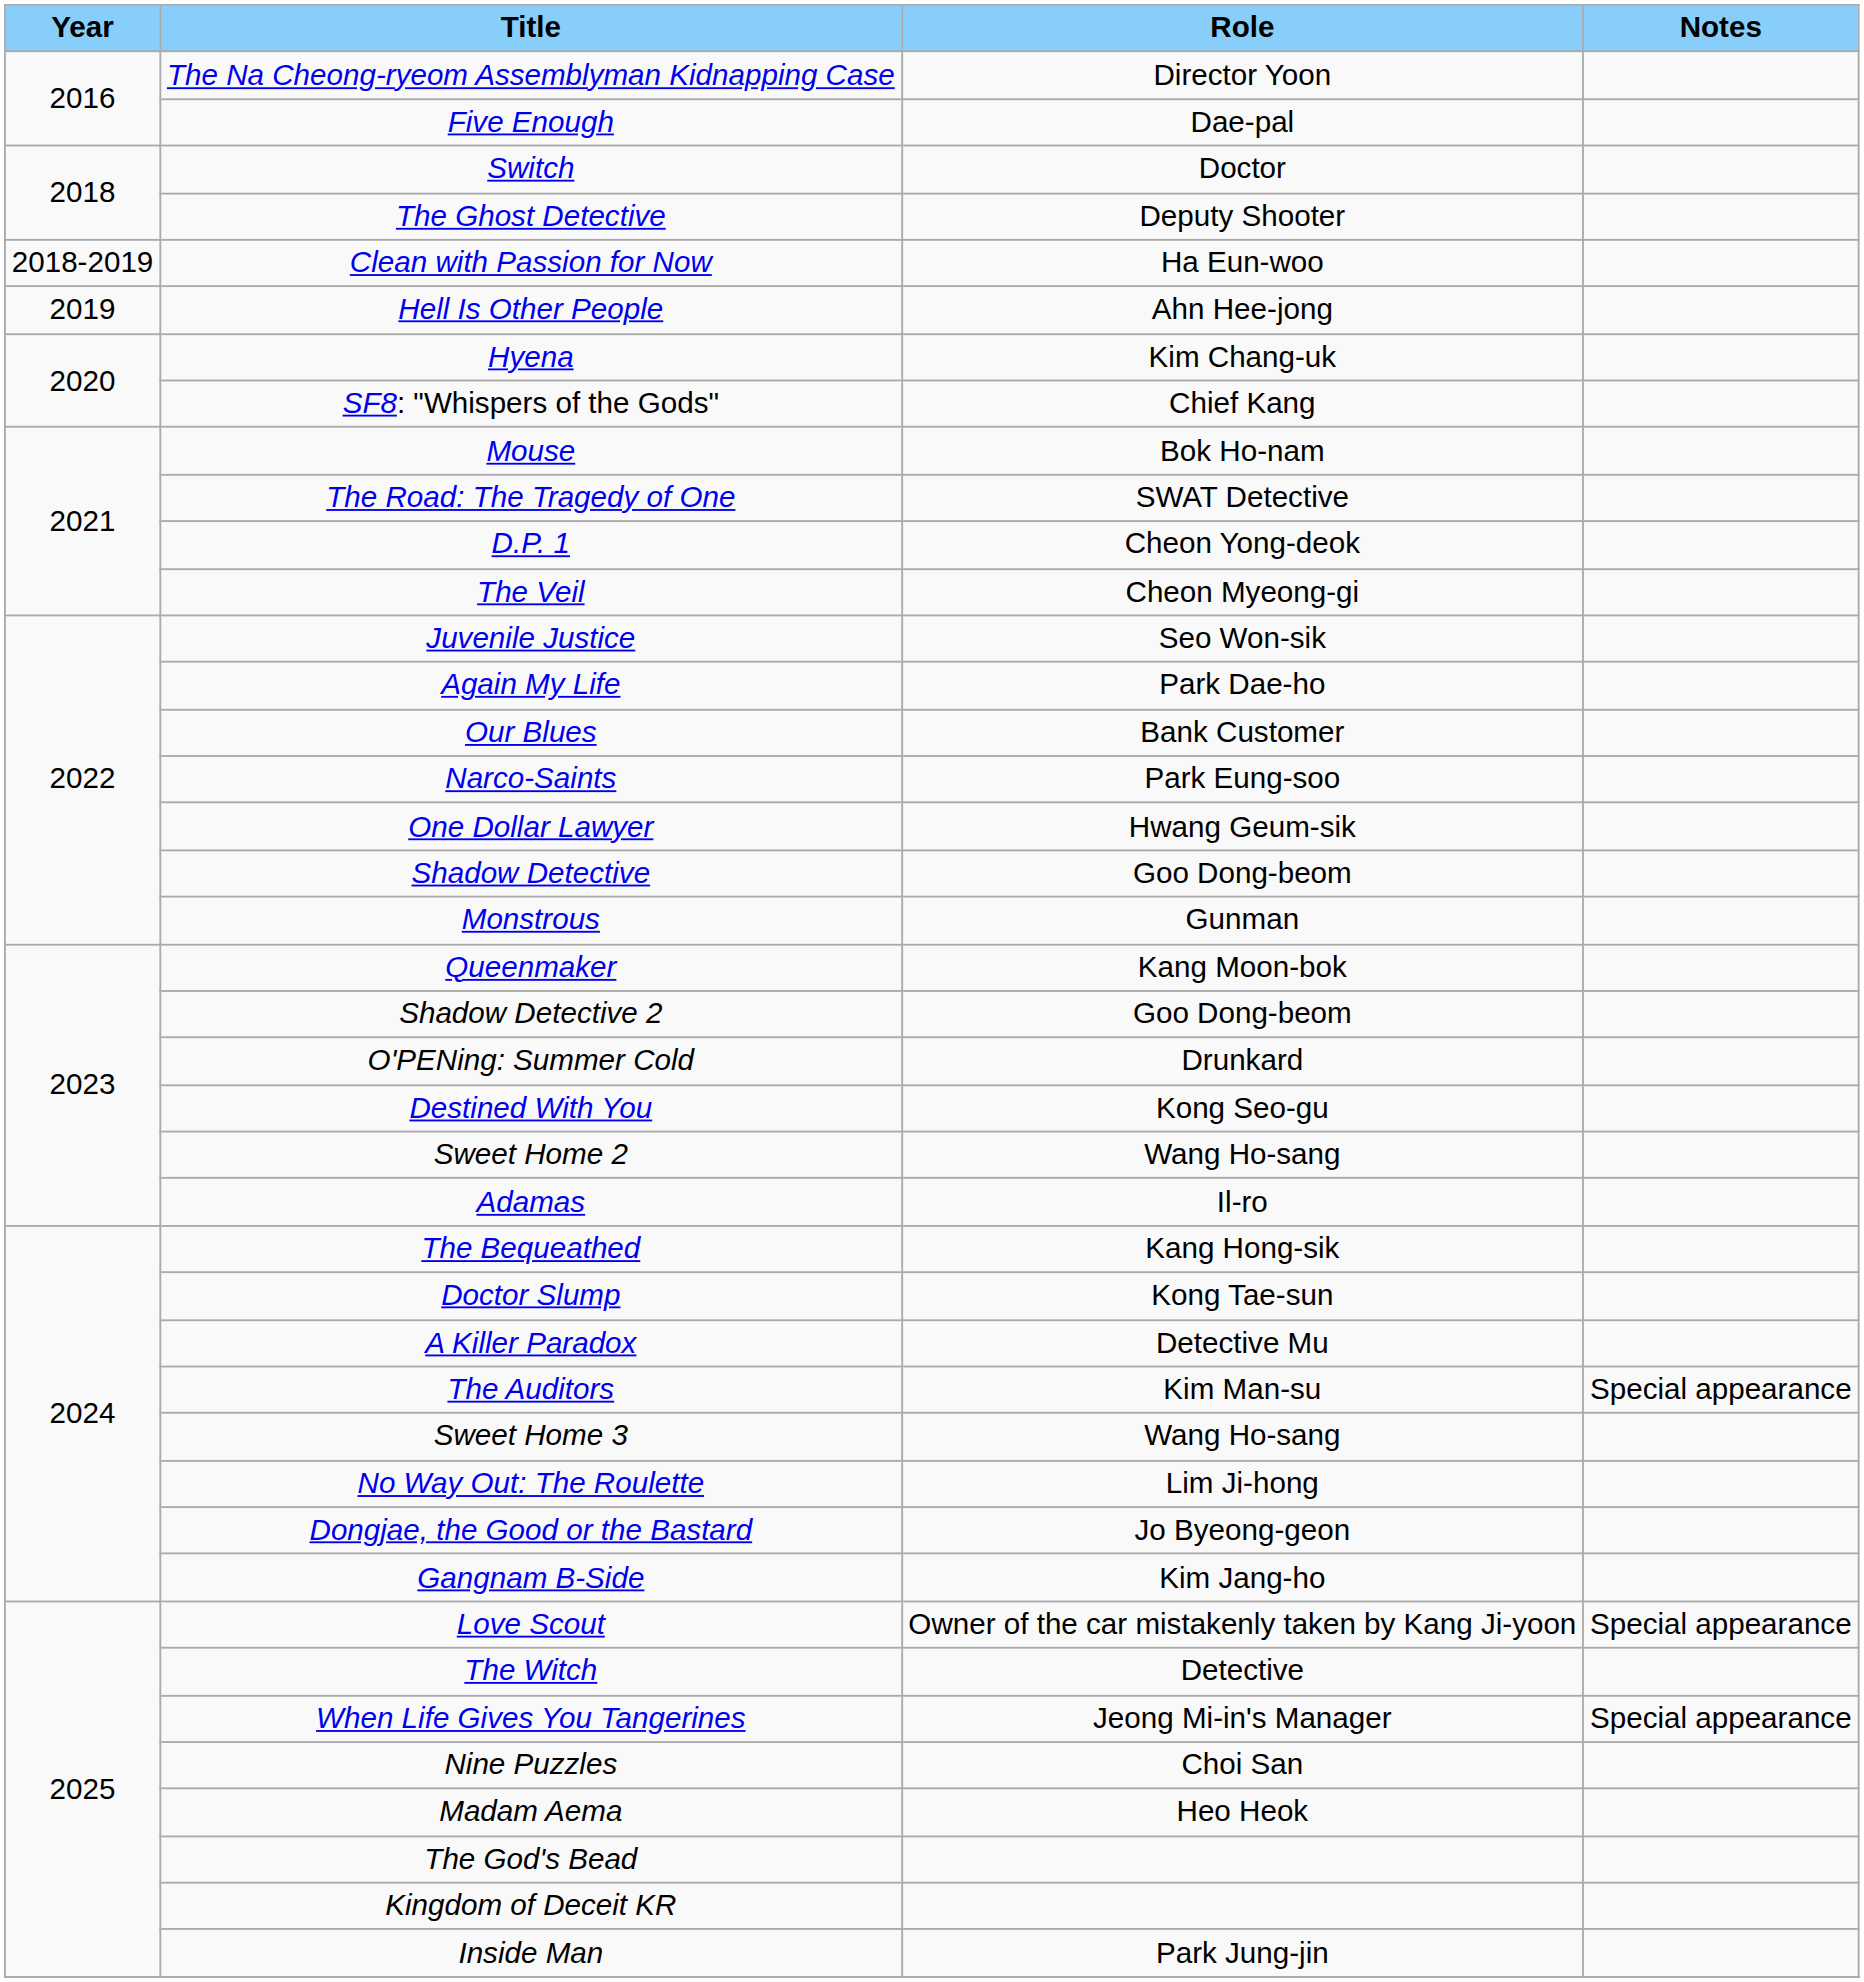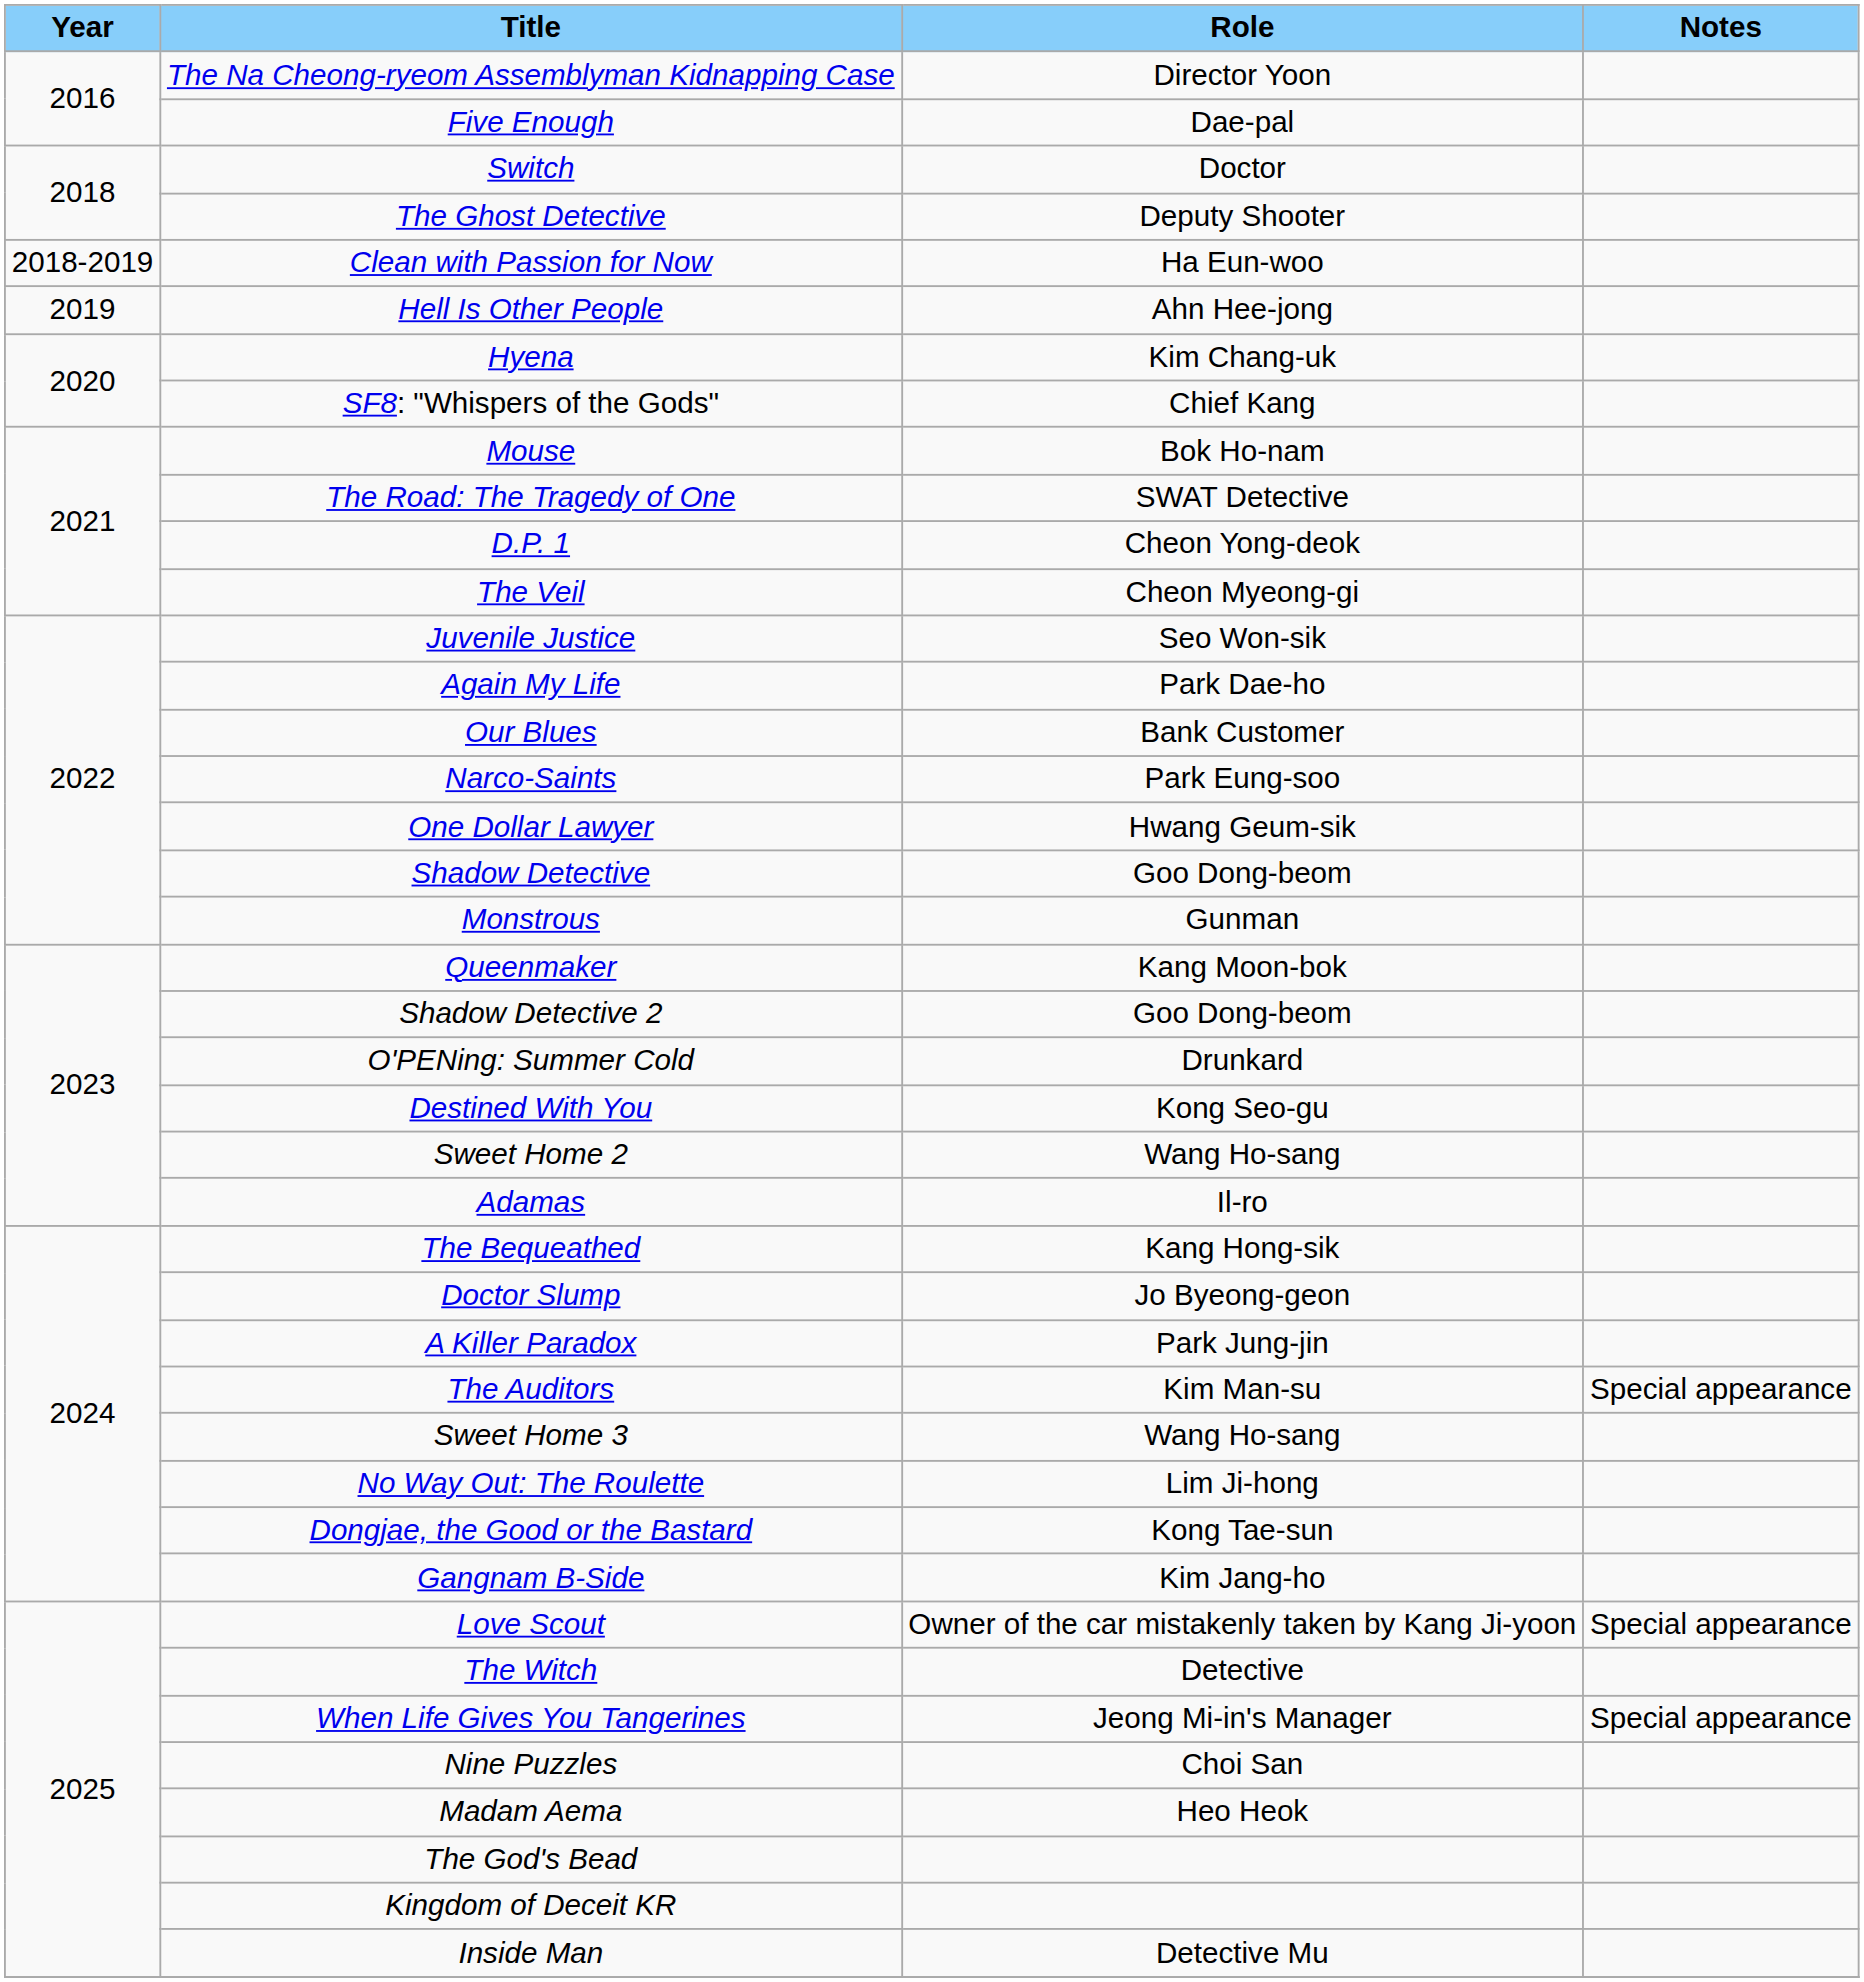Doctor Slump | column 3: Kong Tae-sun -> Jo Byeong-geon
A Killer Paradox | column 3: Detective Mu -> Park Jung-jin
Dongjae, the Good or the Bastard | column 3: Jo Byeong-geon -> Kong Tae-sun
Inside Man | column 3: Park Jung-jin -> Detective Mu
